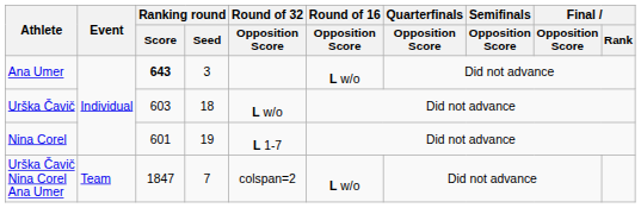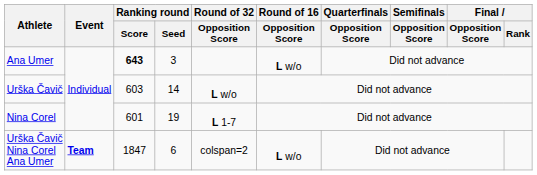Urška Čavič | Ranking round / Seed: 18 -> 14
Urška Čavič Nina Corel Ana Umer | Event: normal -> bold
Urška Čavič Nina Corel Ana Umer | Ranking round / Seed: 7 -> 6
